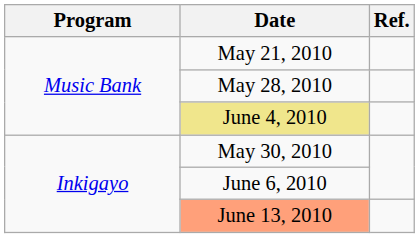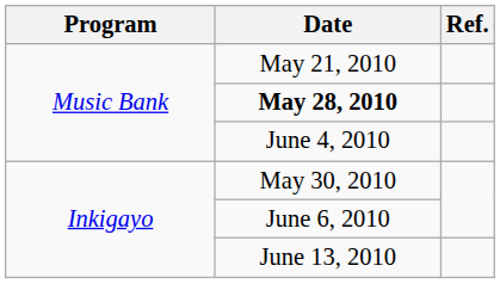May 28, 2010 | Date: normal -> bold
June 4, 2010 | Date: khaki background -> no background
June 13, 2010 | Date: lightsalmon background -> no background
